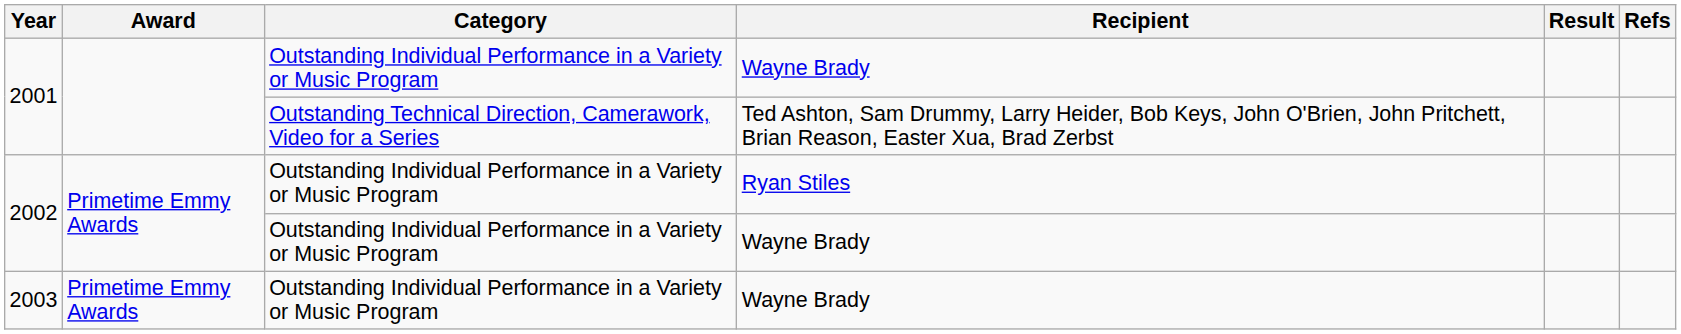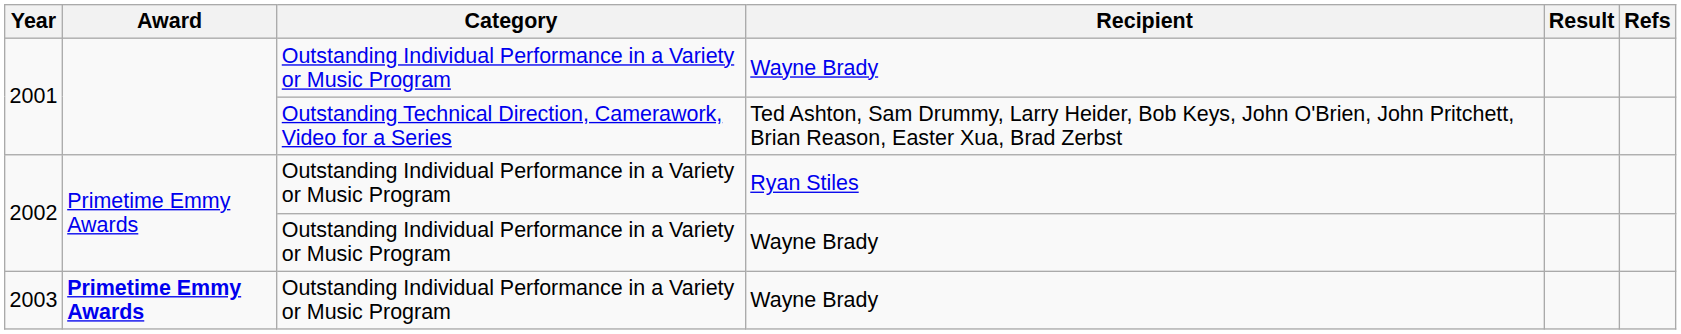2003 | Award: normal -> bold
